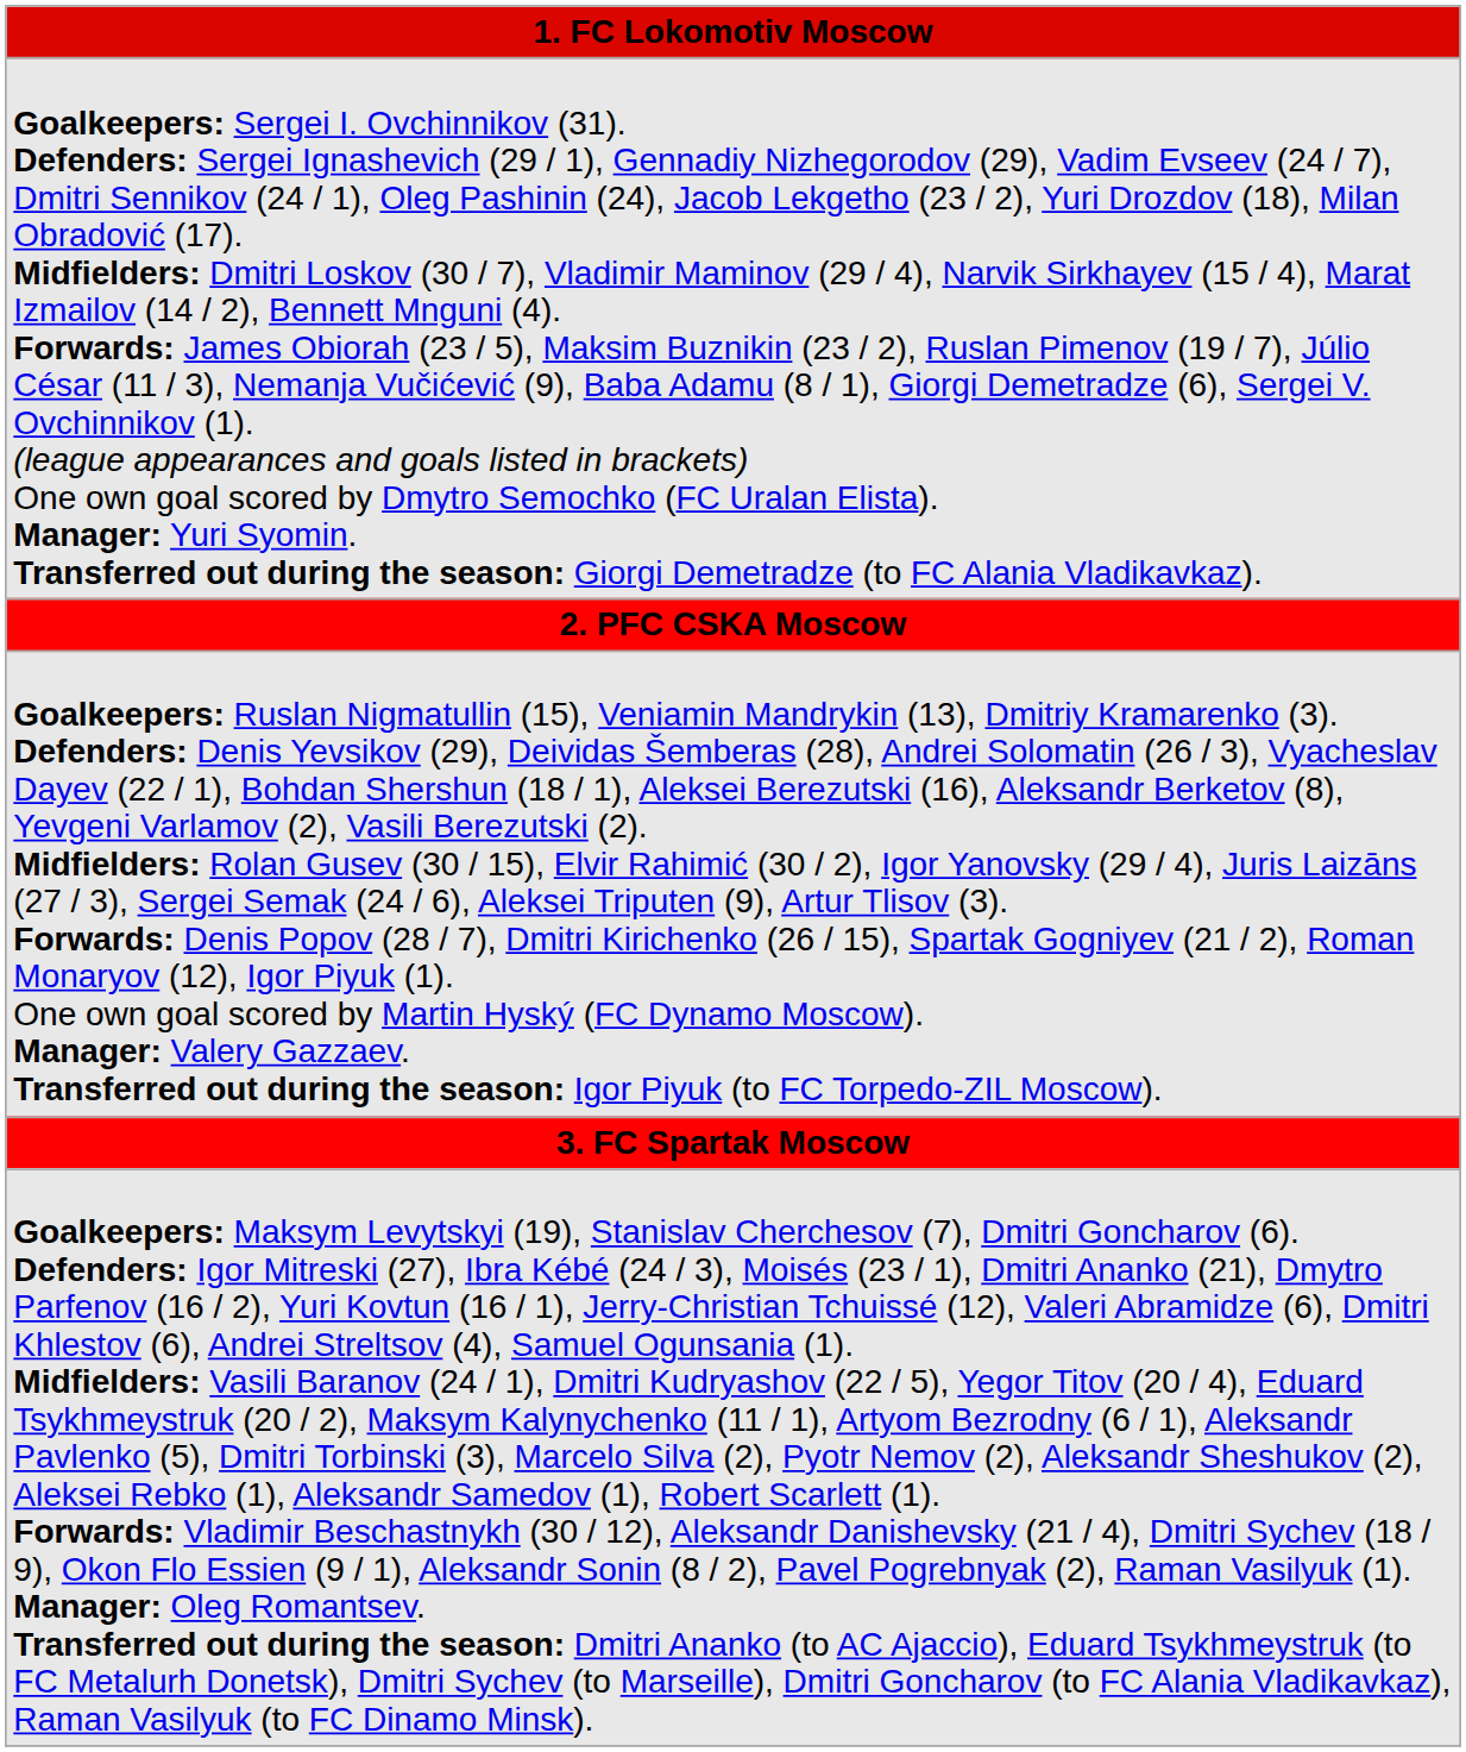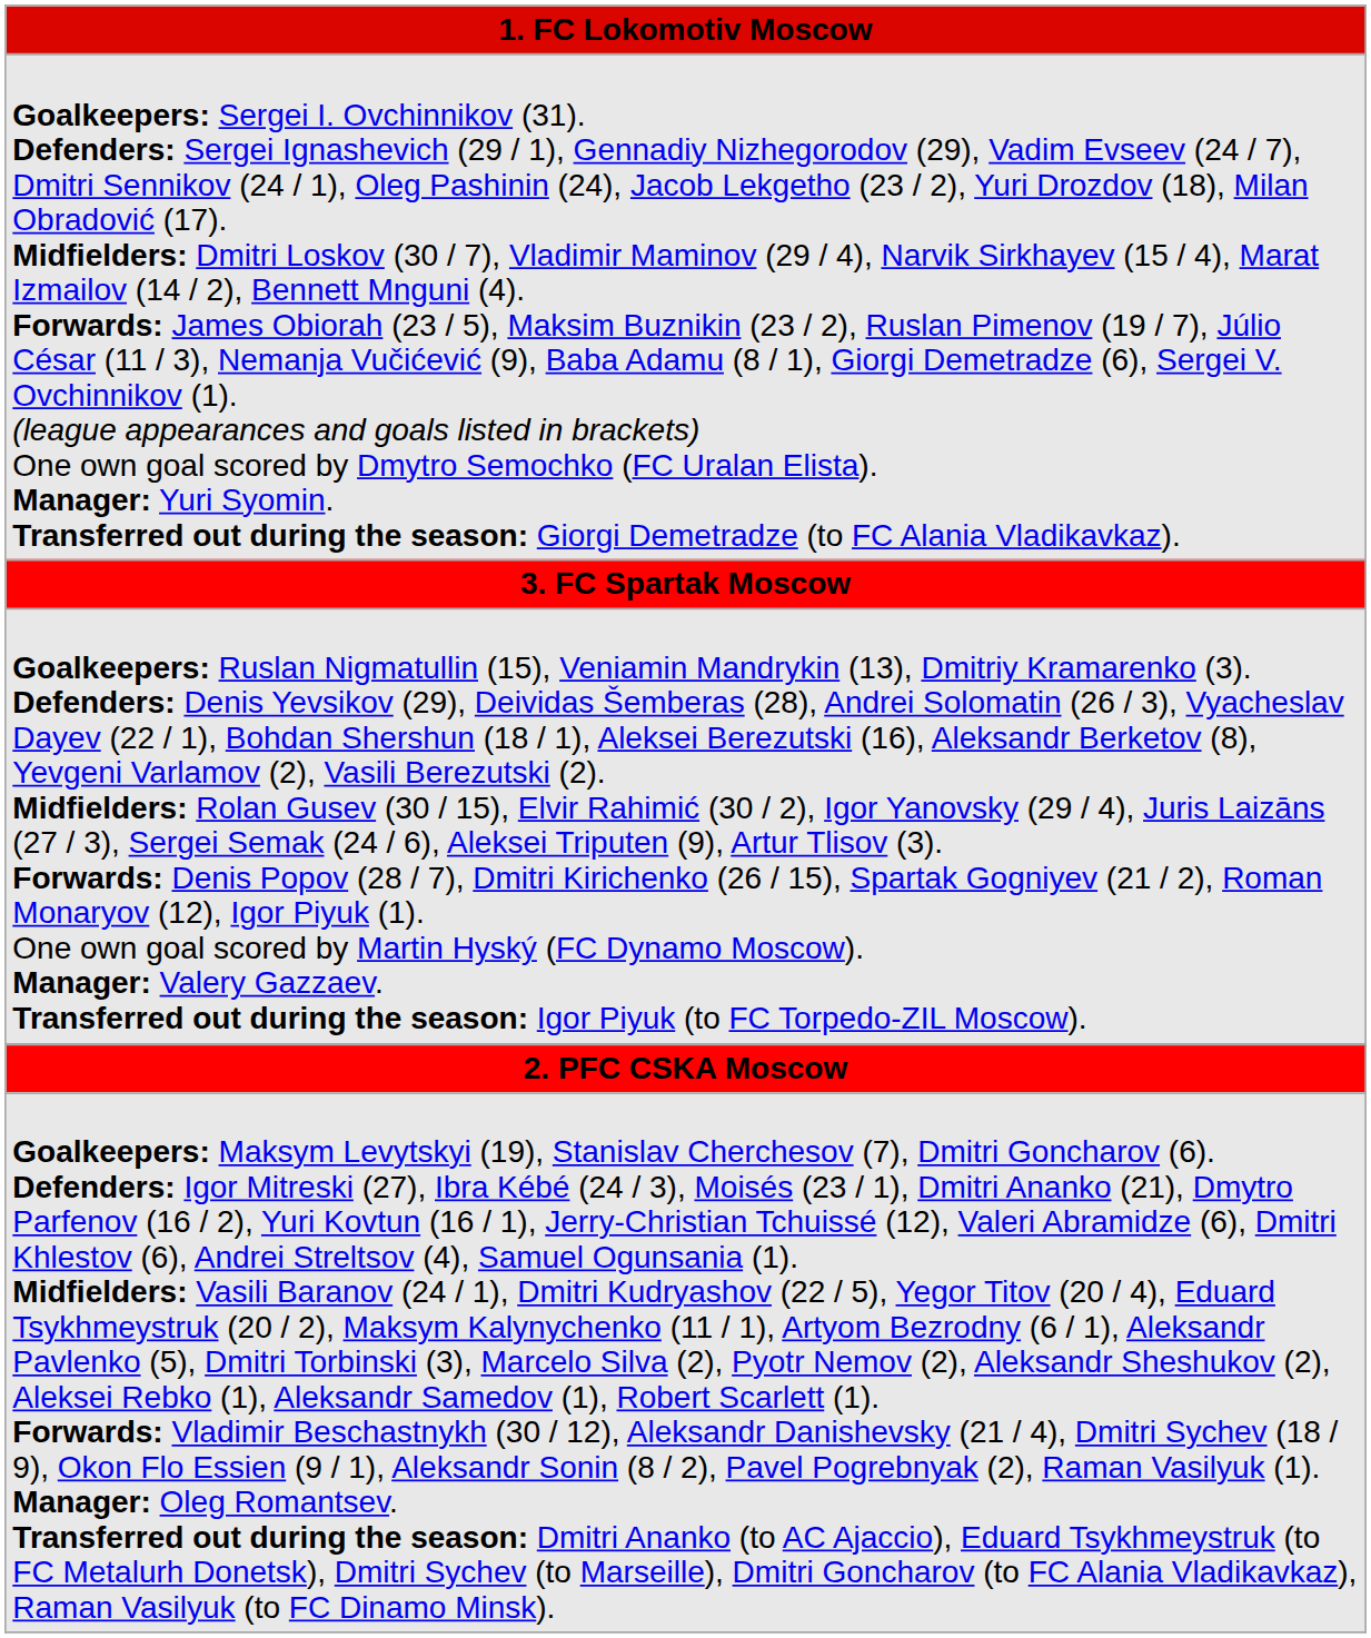row 3 | column 1: 2. PFC CSKA Moscow -> 3. FC Spartak Moscow
row 5 | column 1: 3. FC Spartak Moscow -> 2. PFC CSKA Moscow
